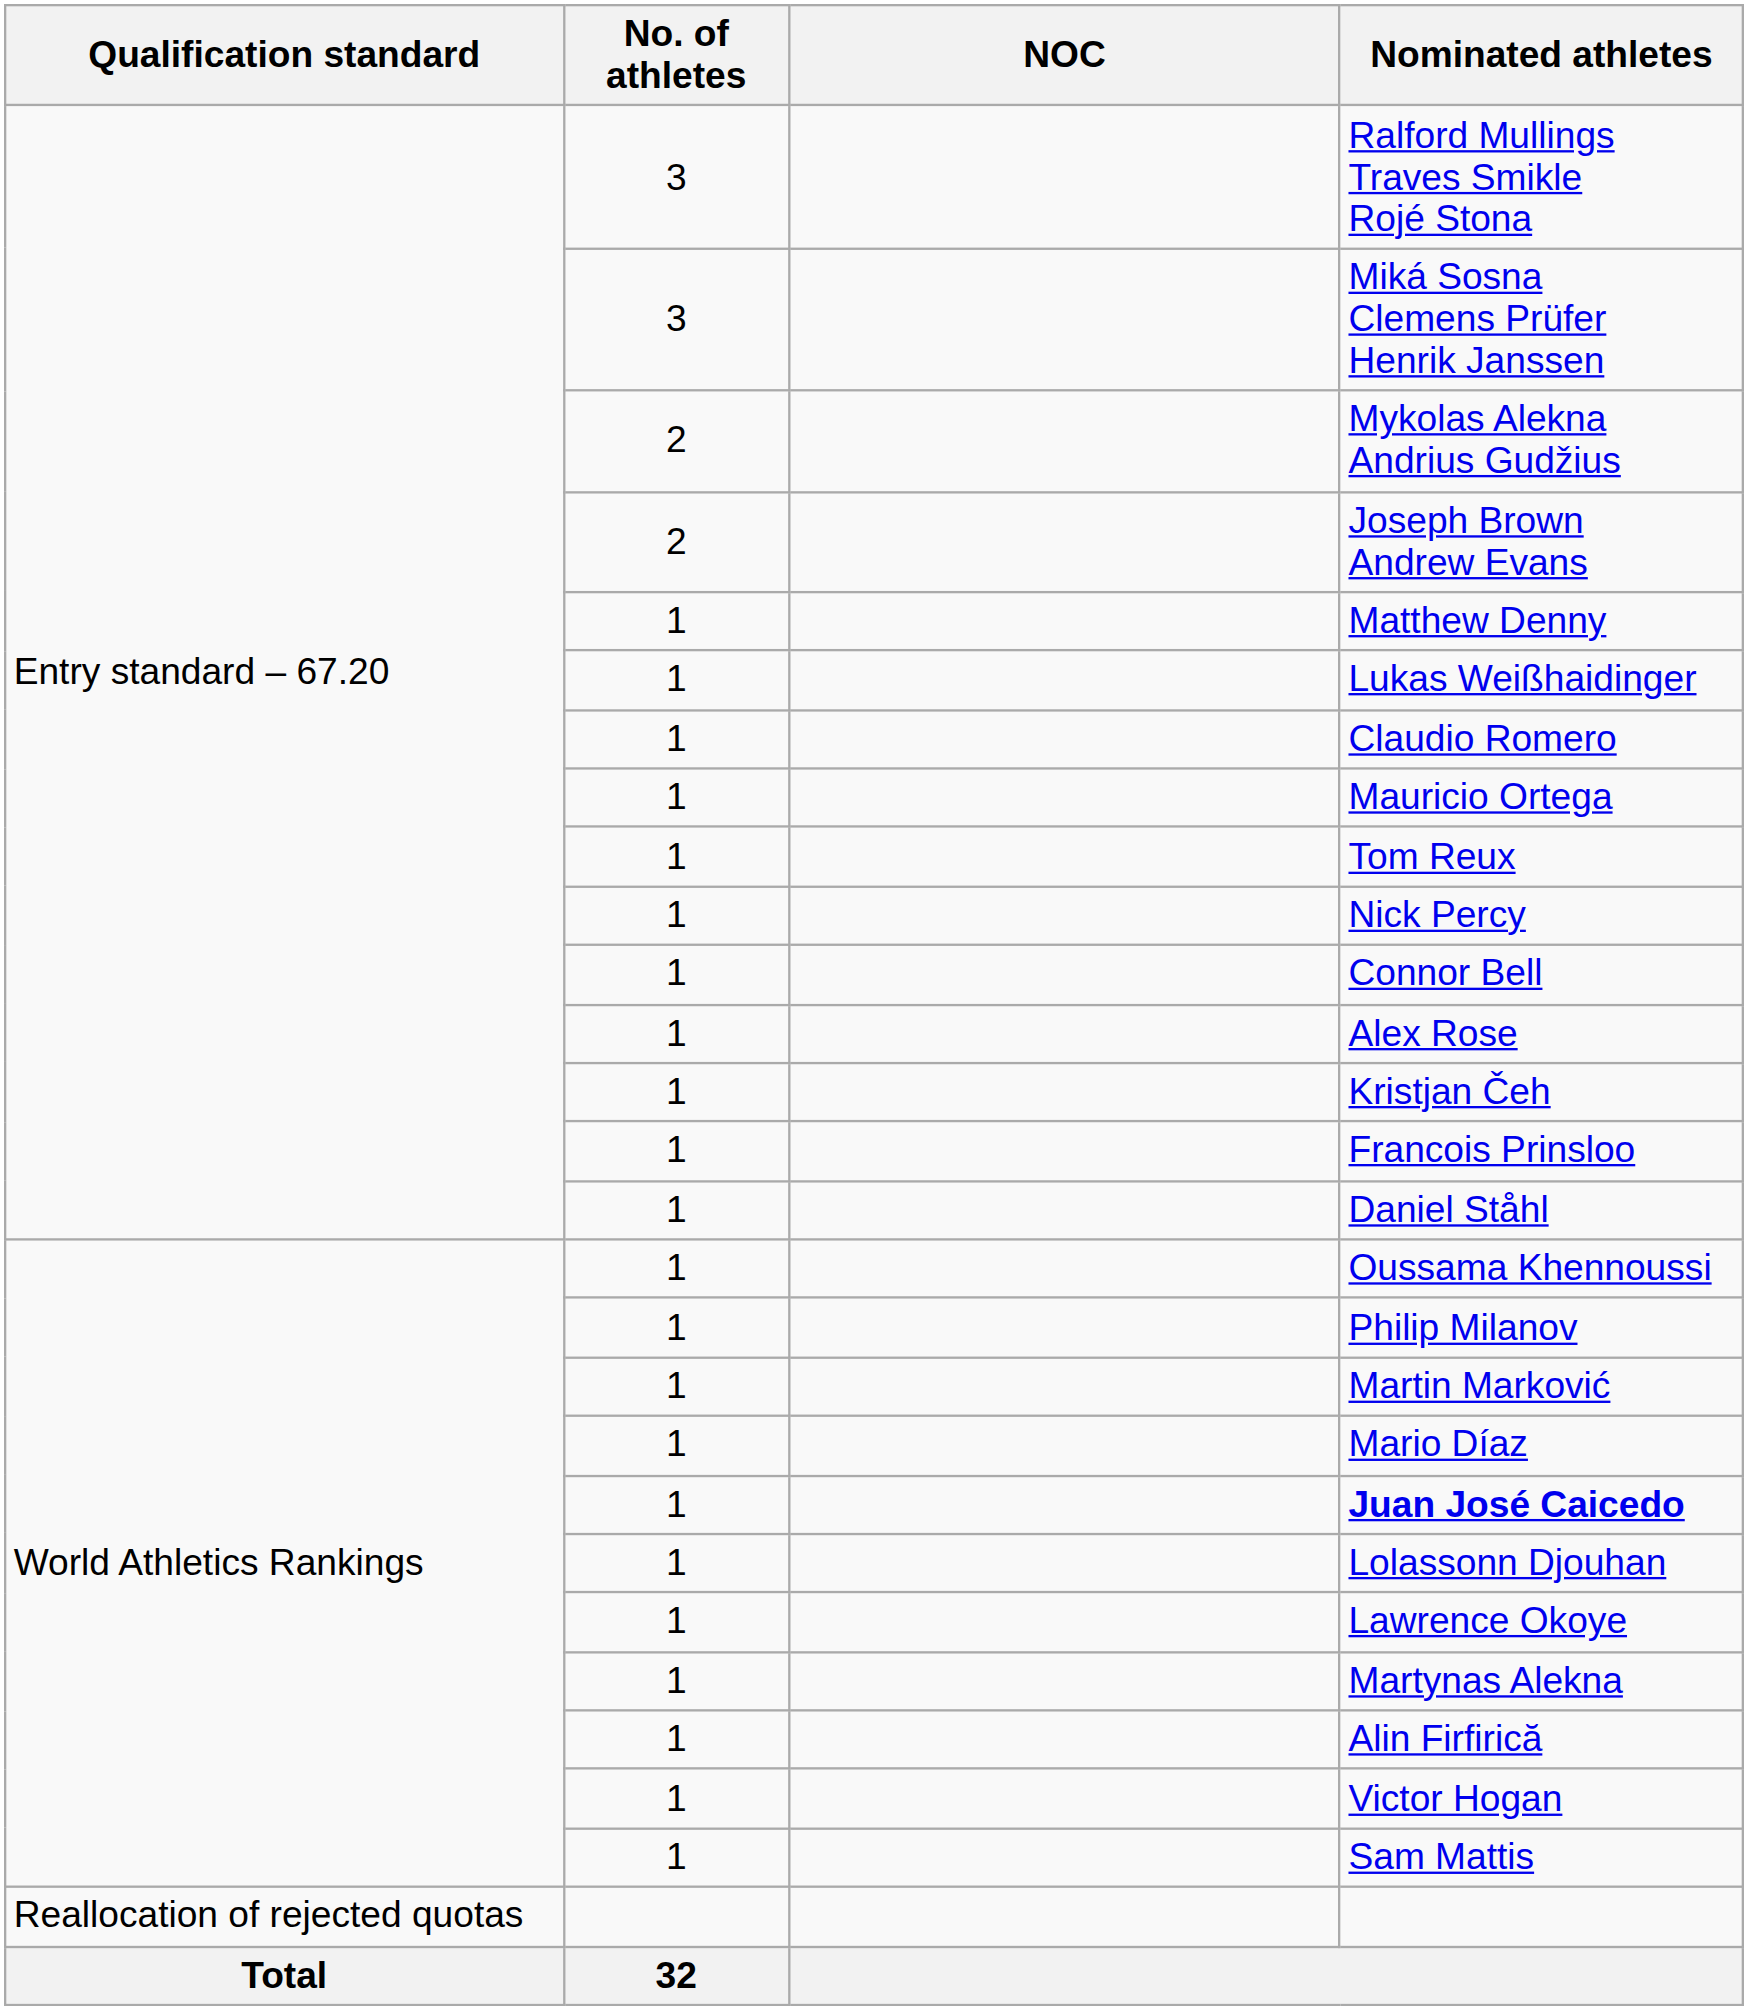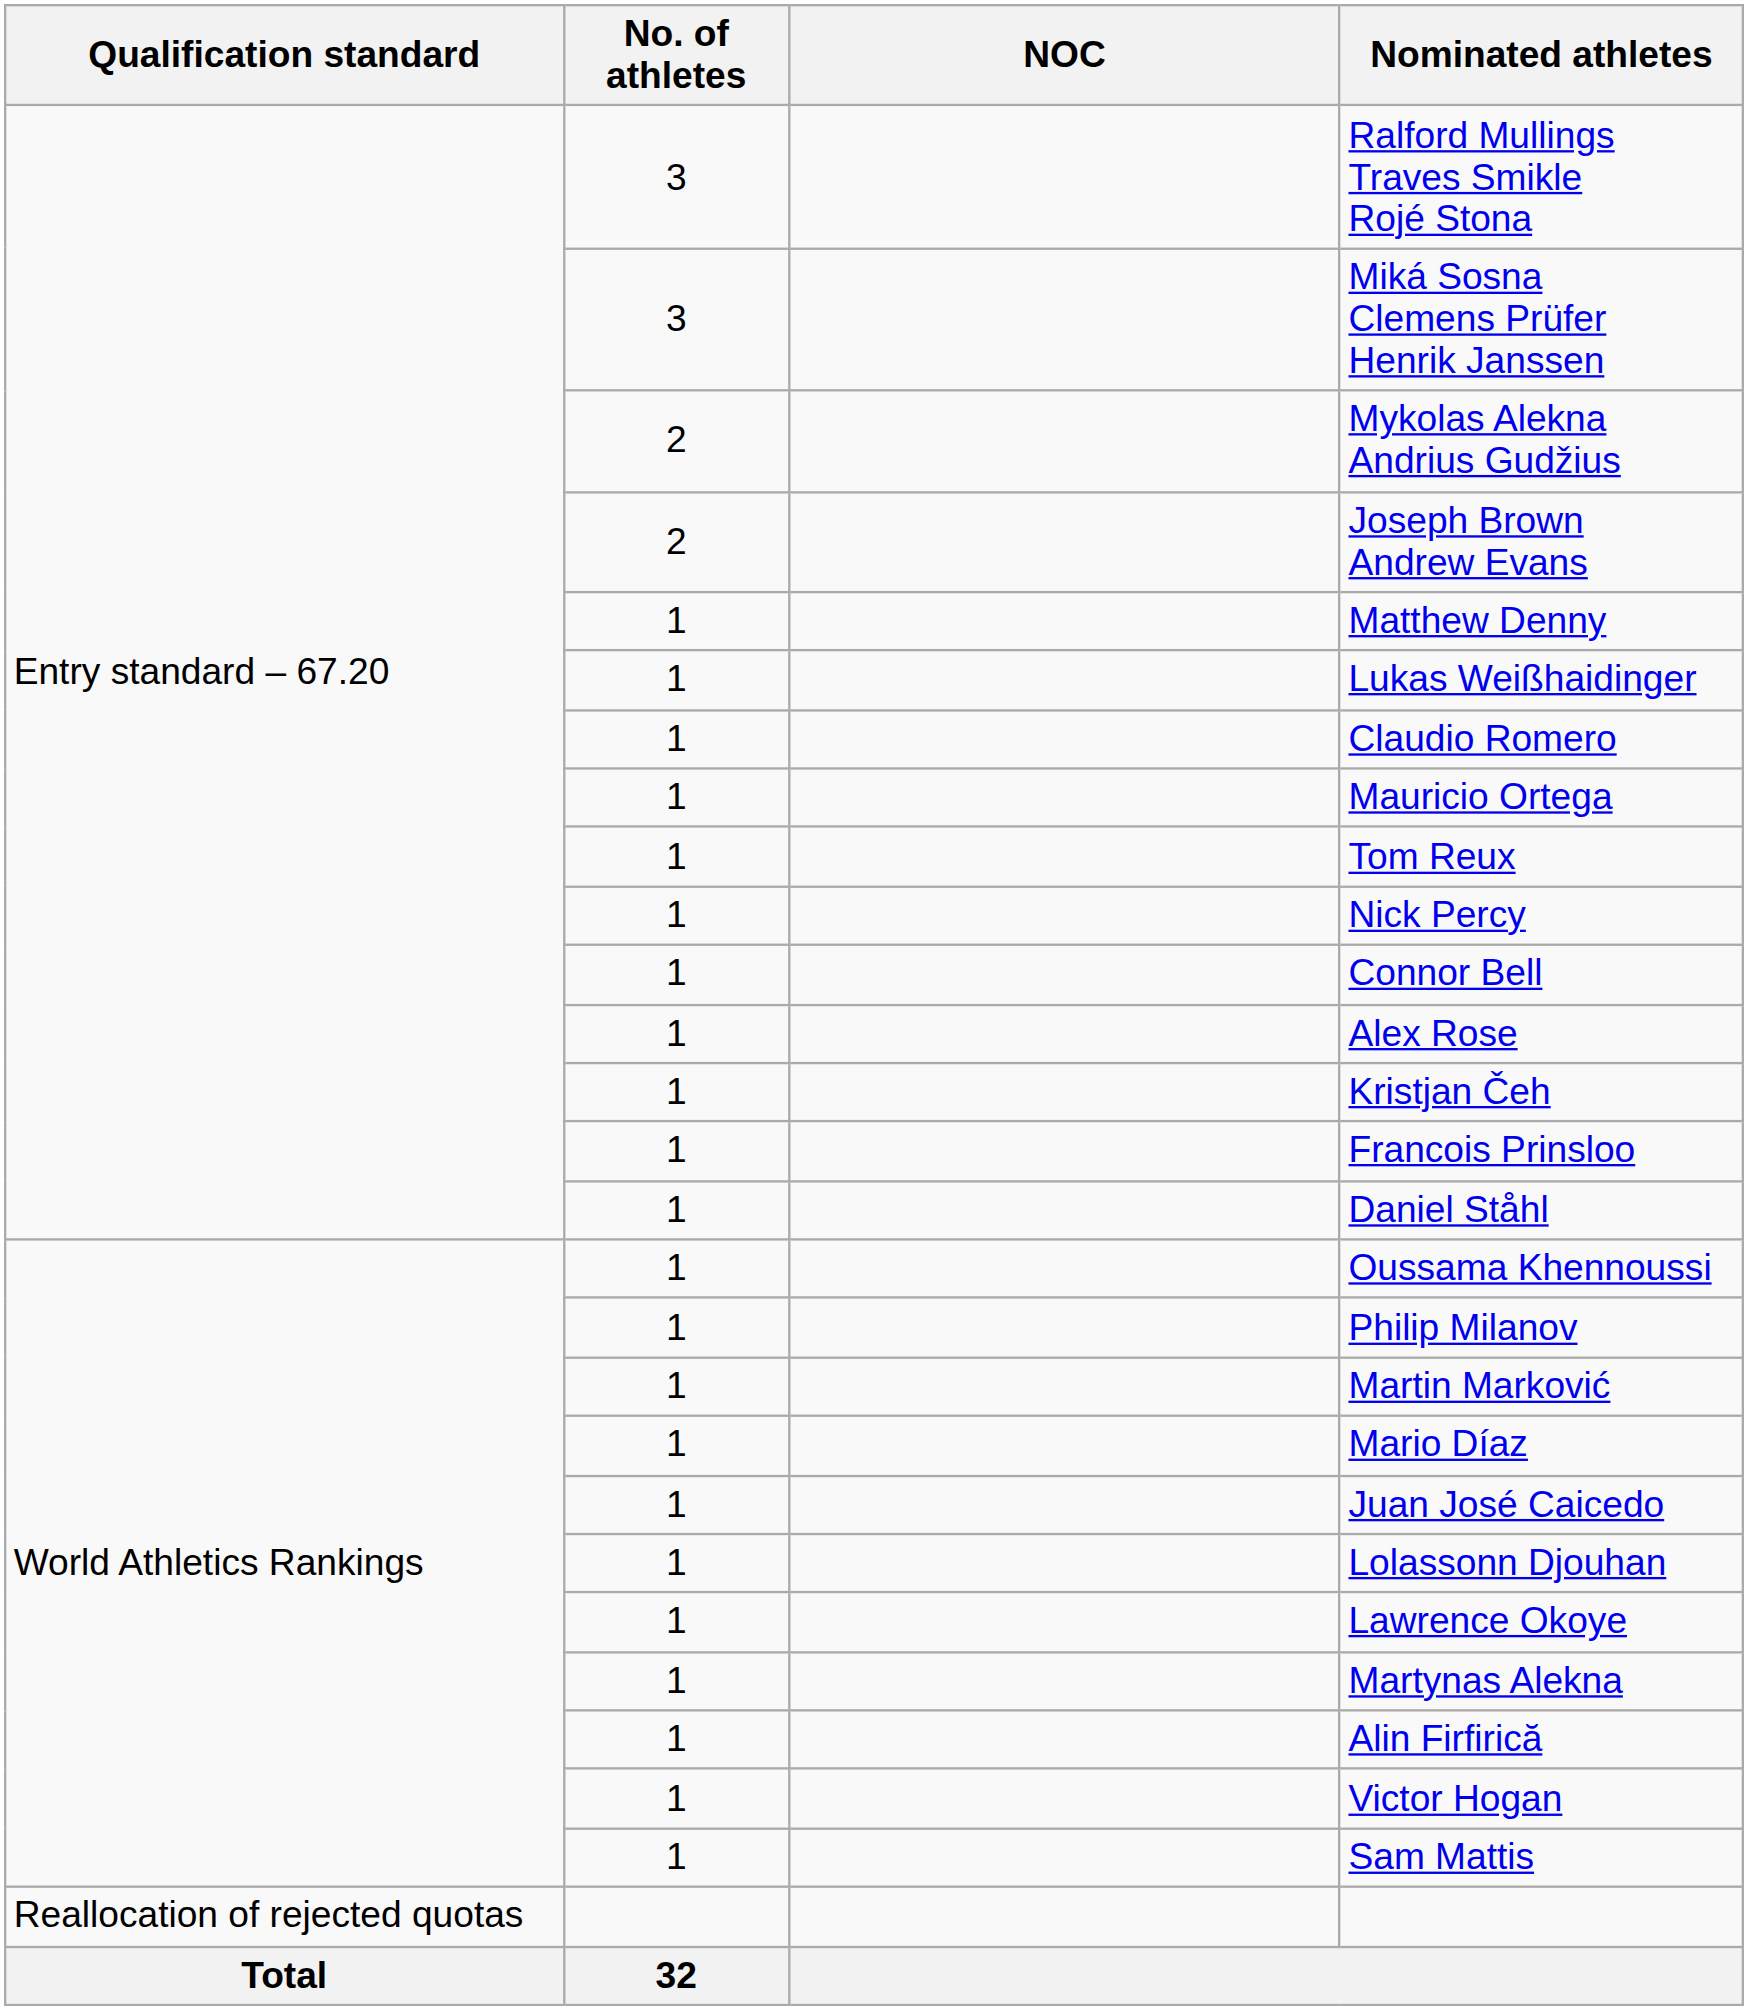Juan José Caicedo | Nominated athletes: bold -> normal
